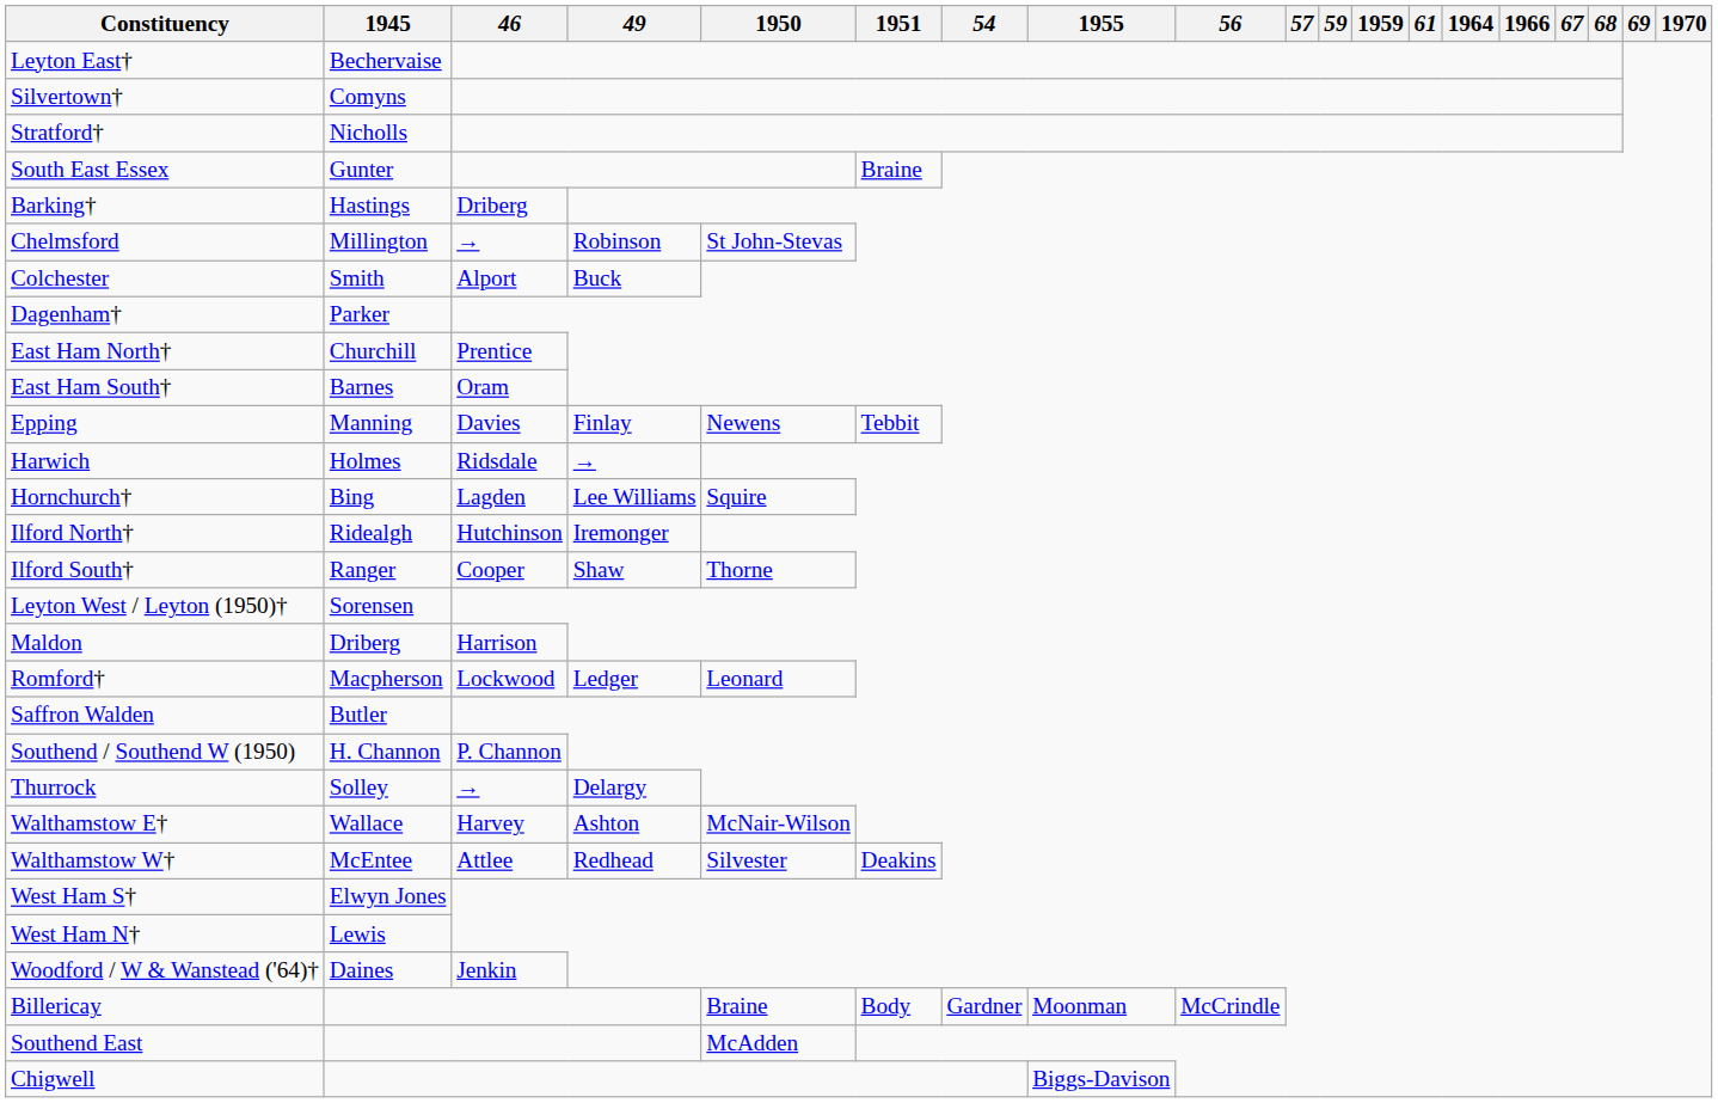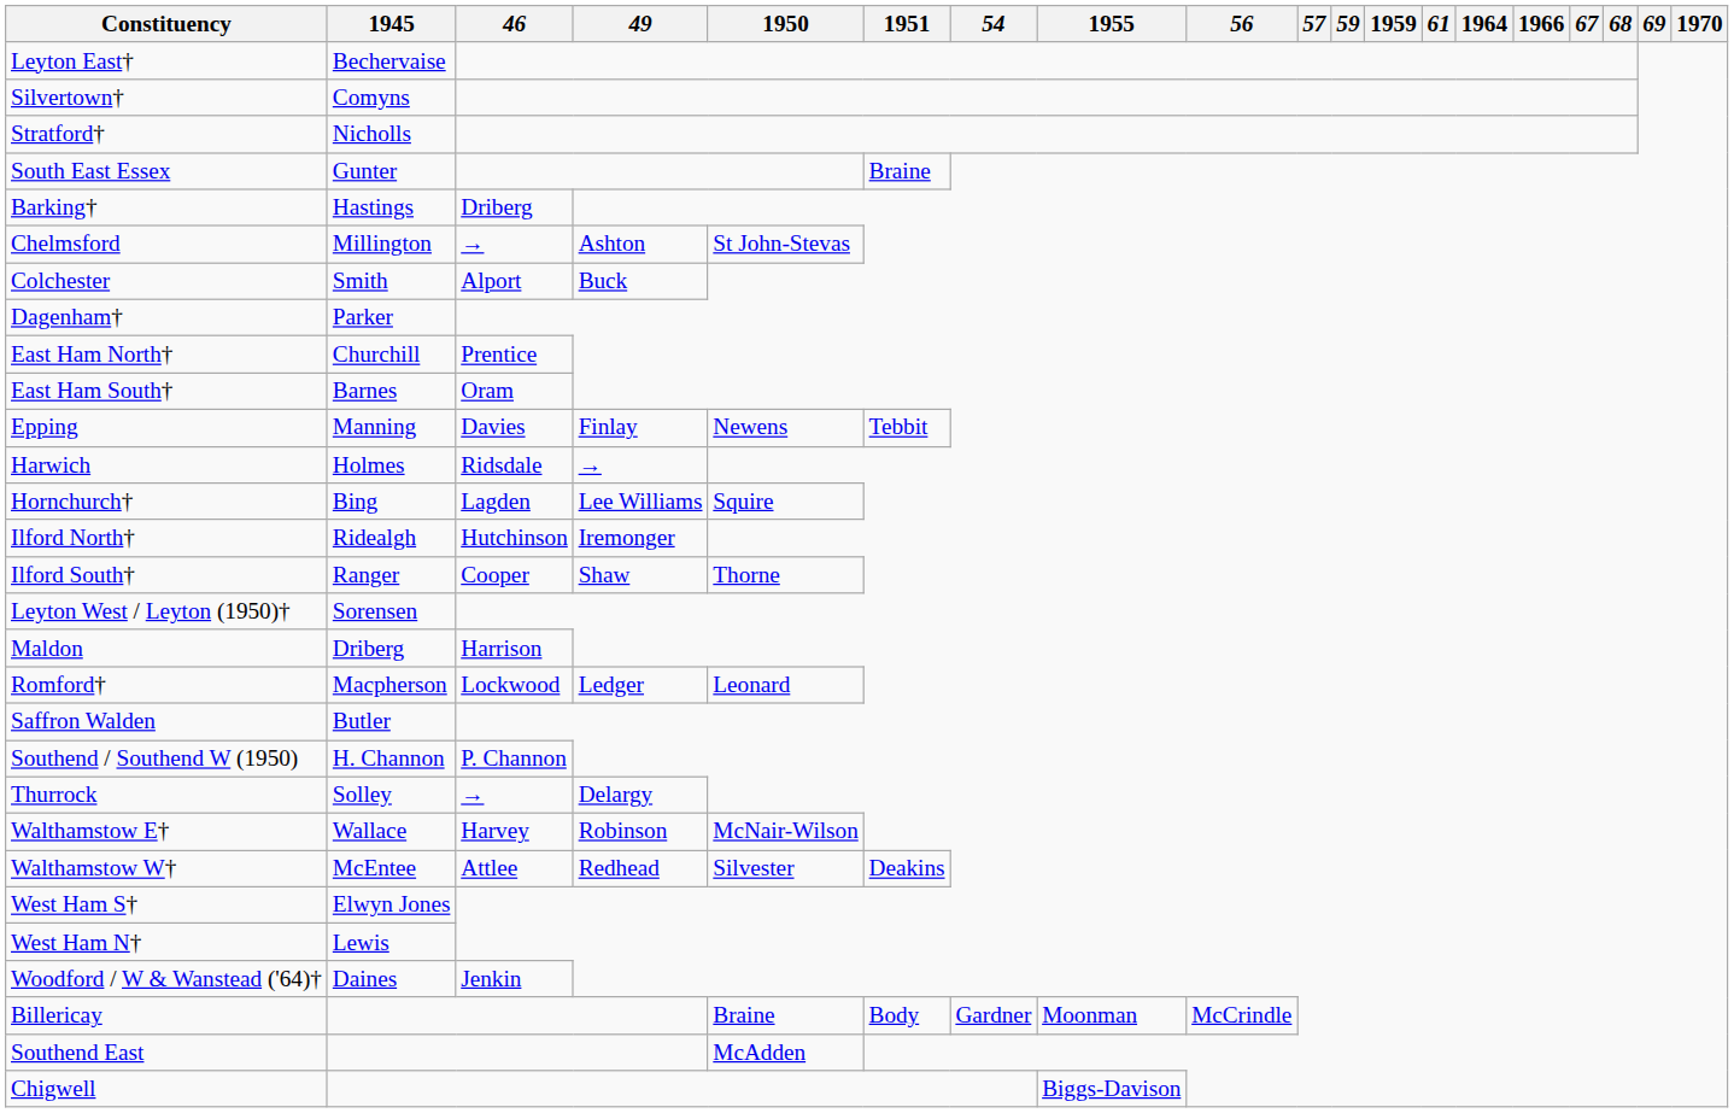Chelmsford | 49: Robinson -> Ashton
Walthamstow E† | 49: Ashton -> Robinson
